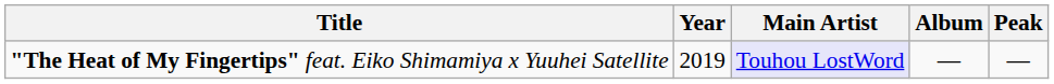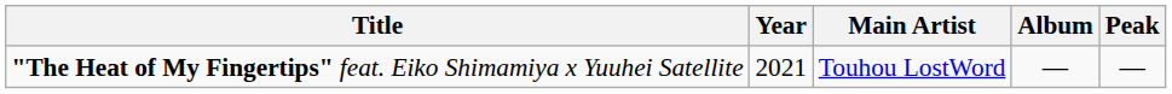row 2 | Year: 2019 -> 2021
row 2 | Main Artist: lavender background -> no background
